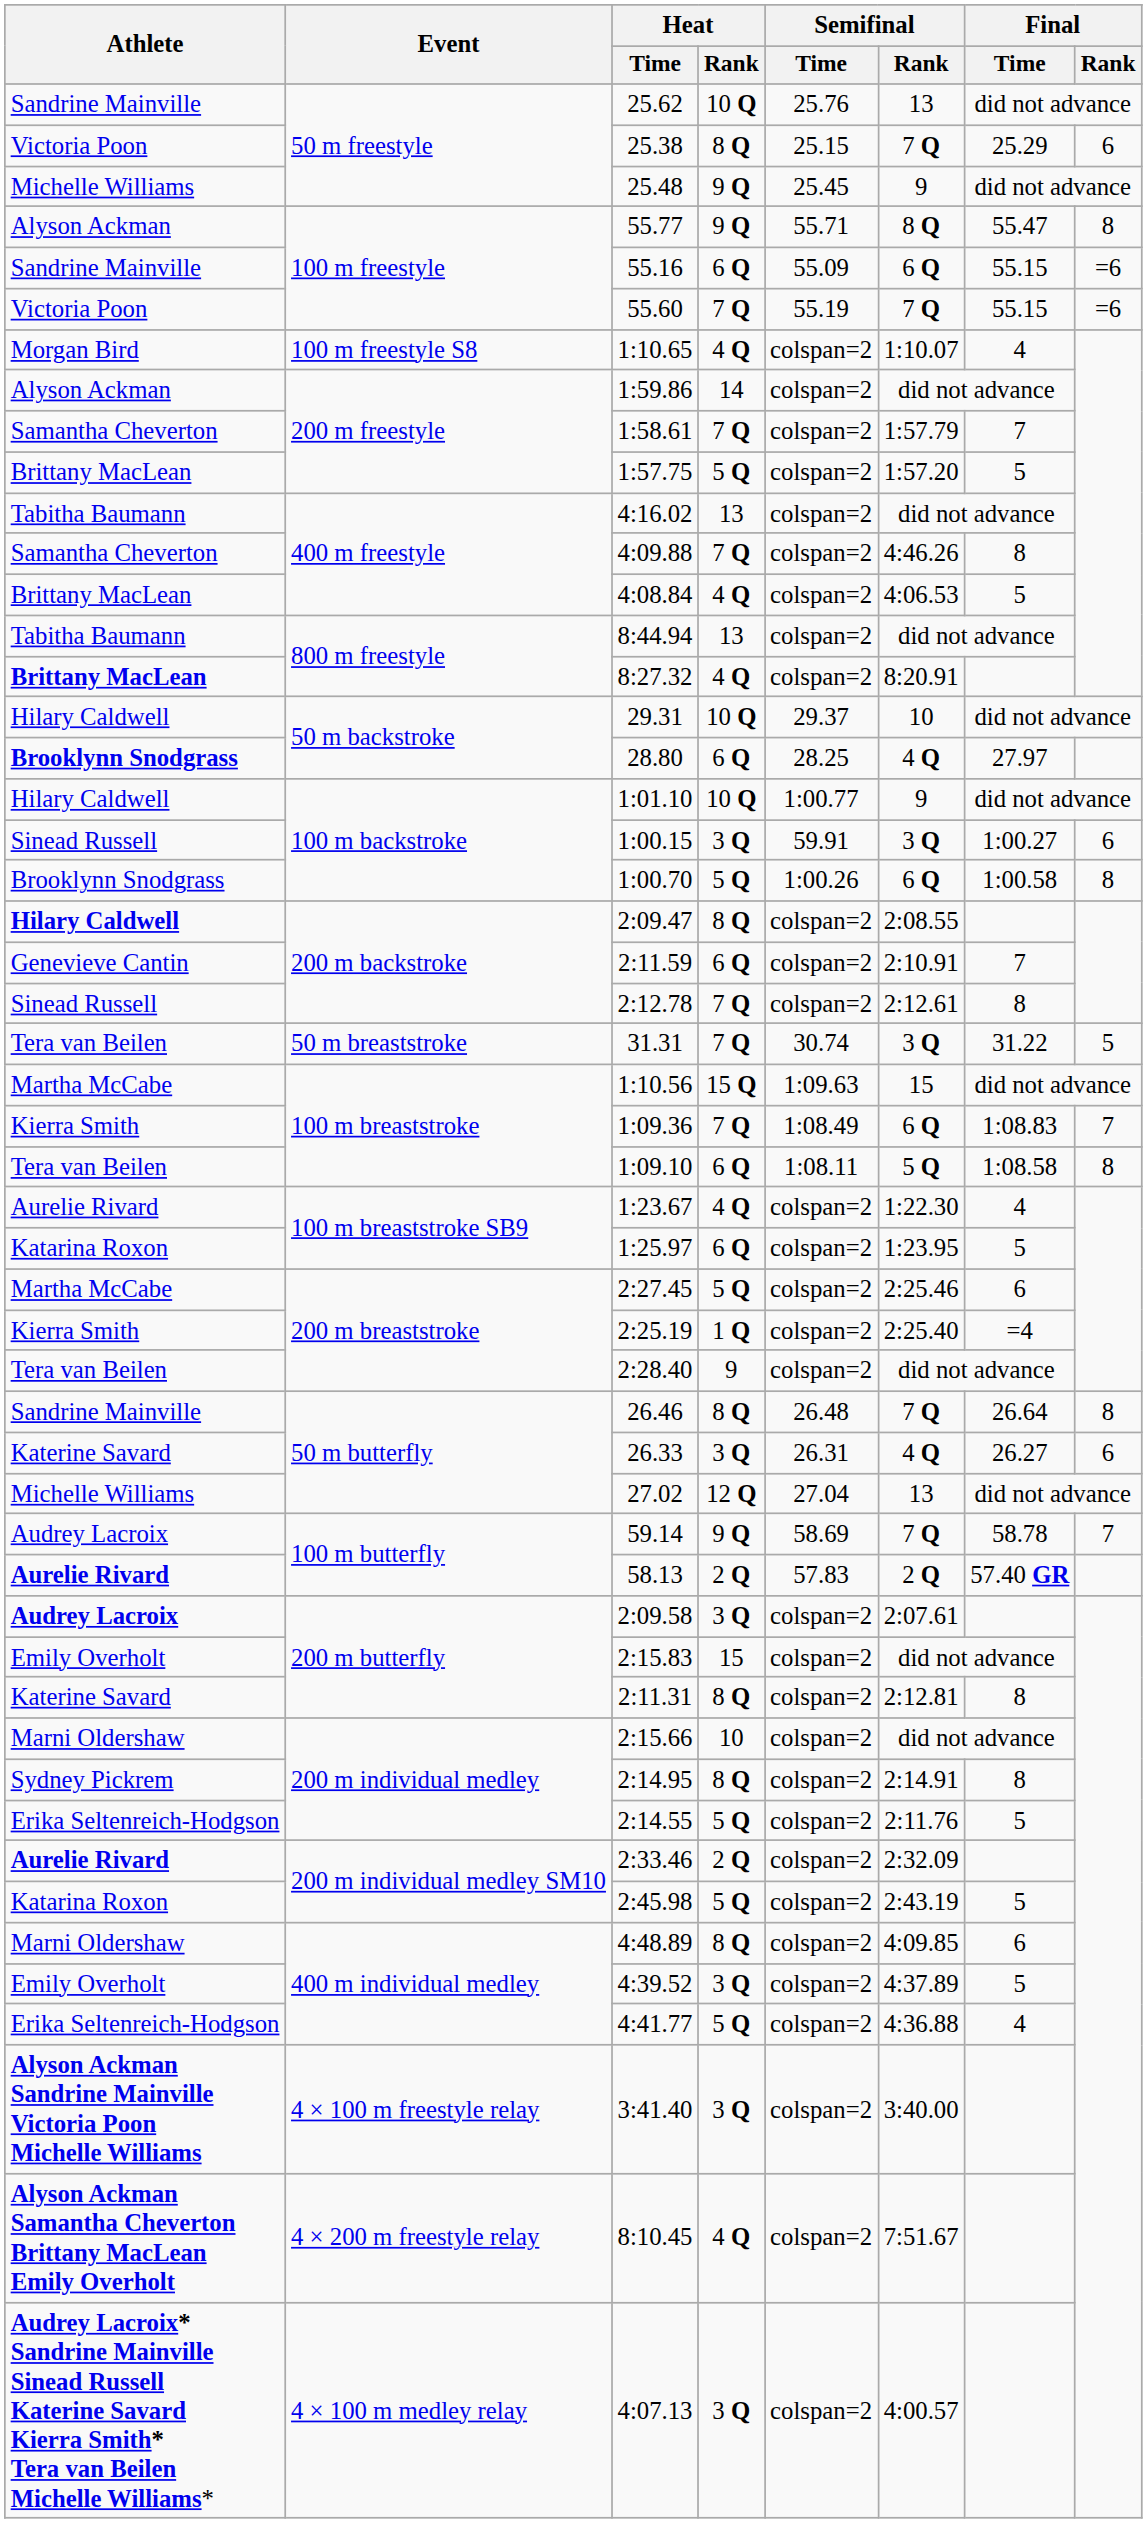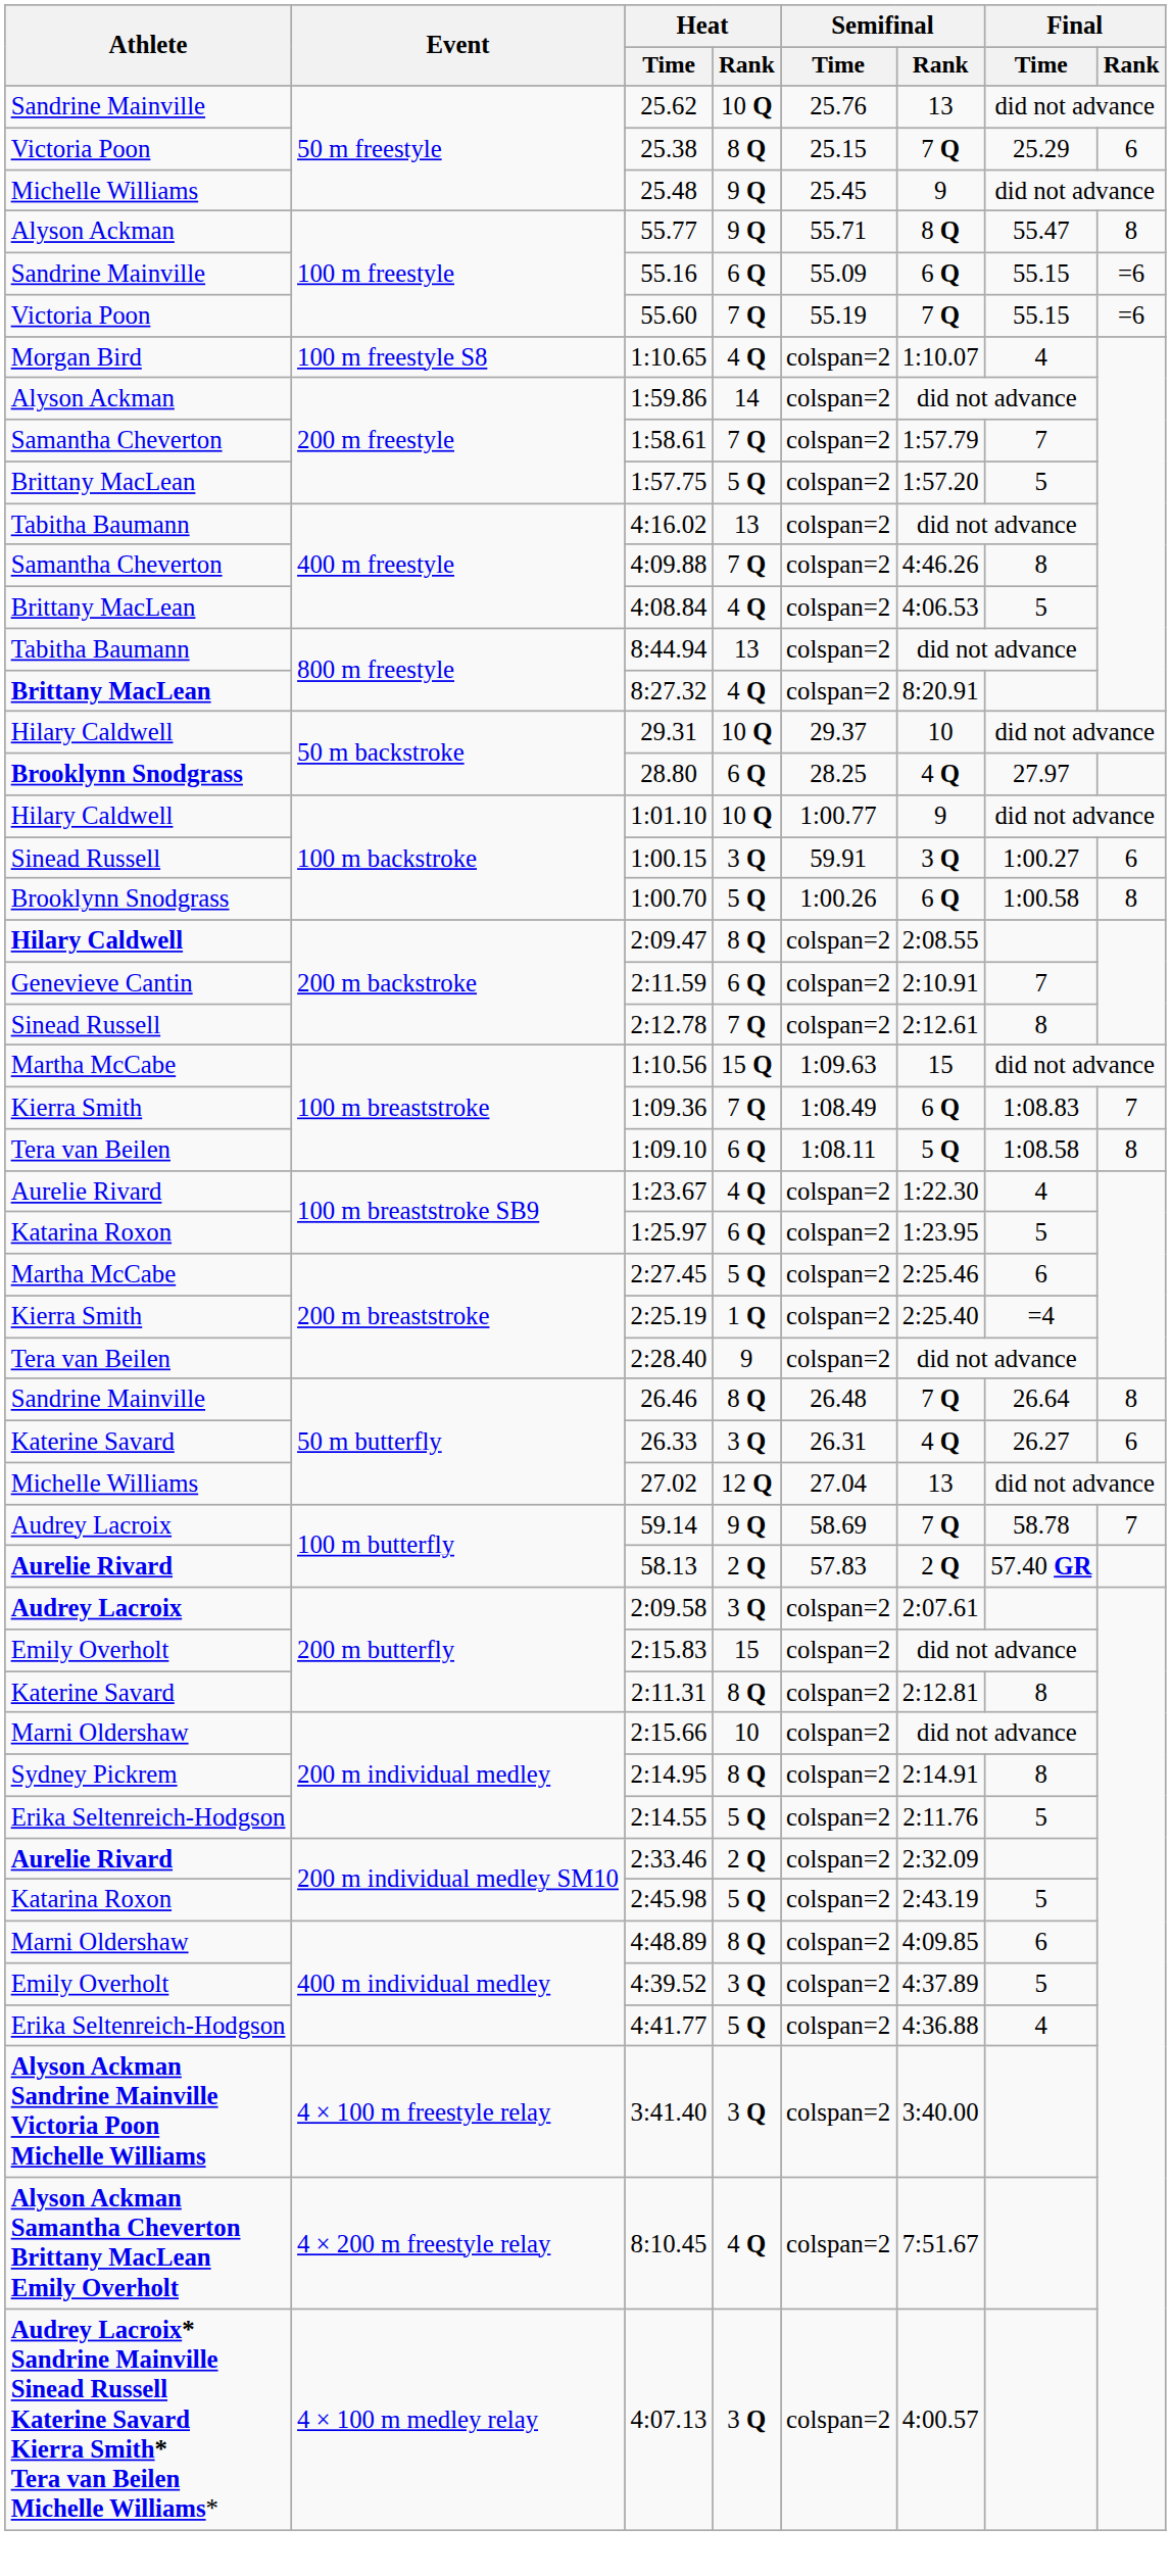- row: Tera van Beilen | 50 m breaststroke | 31.31 | 7 Q | 30.74 | 3 Q | 31.22 | 5
